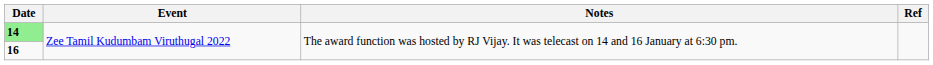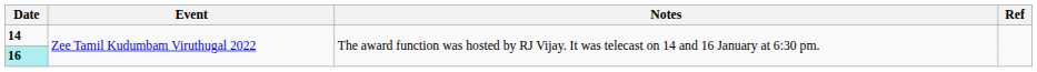14 | Date: lightgreen background -> no background
16 | Date: no background -> paleturquoise background
